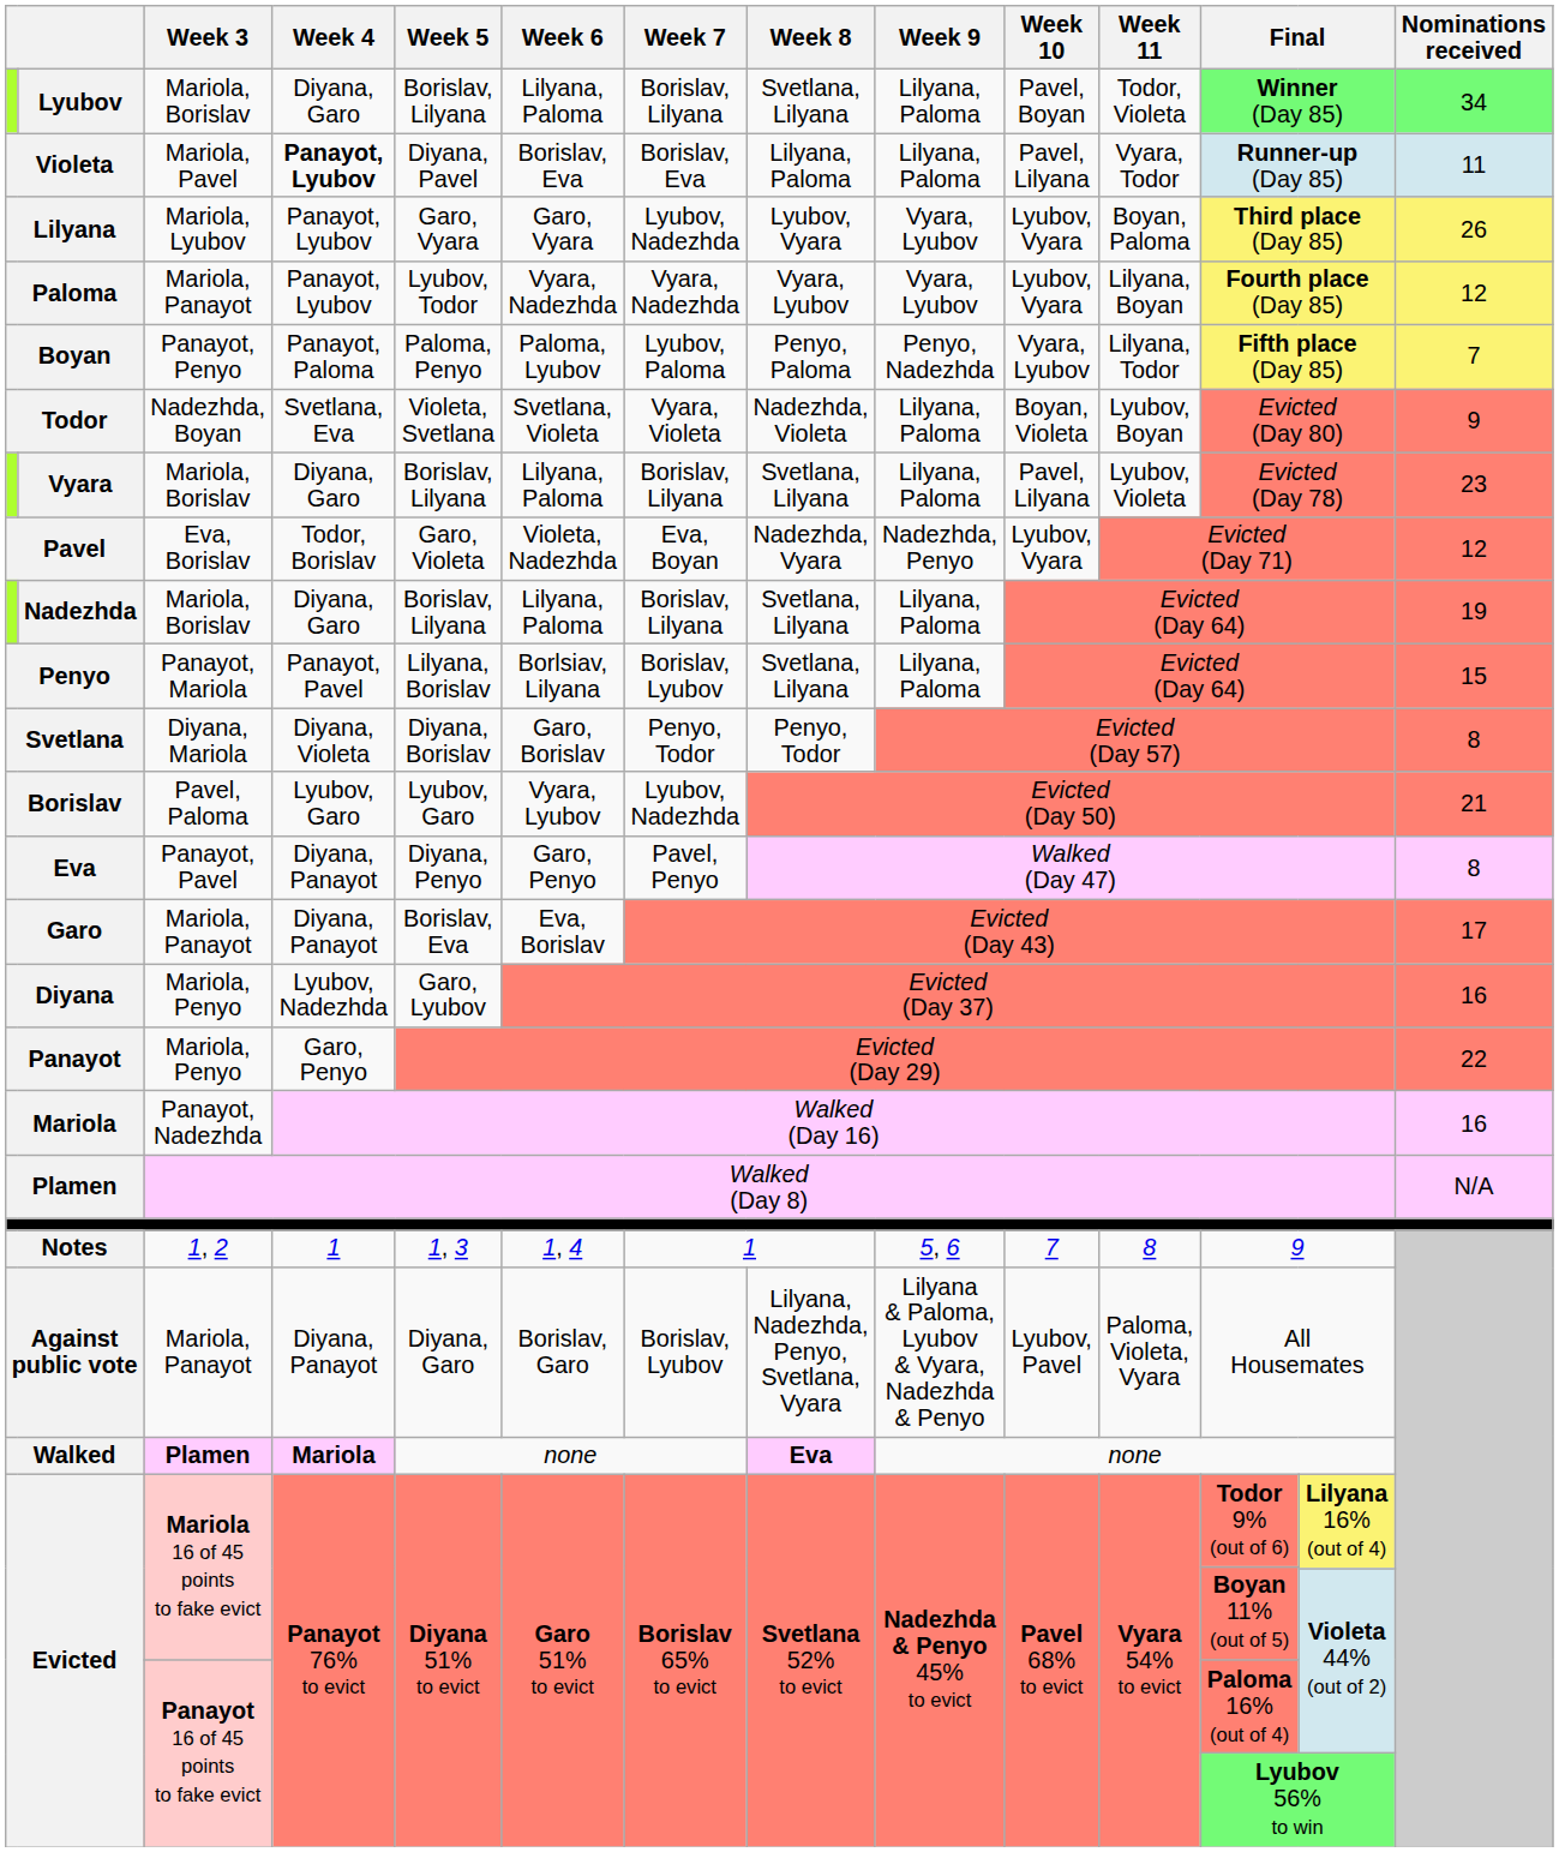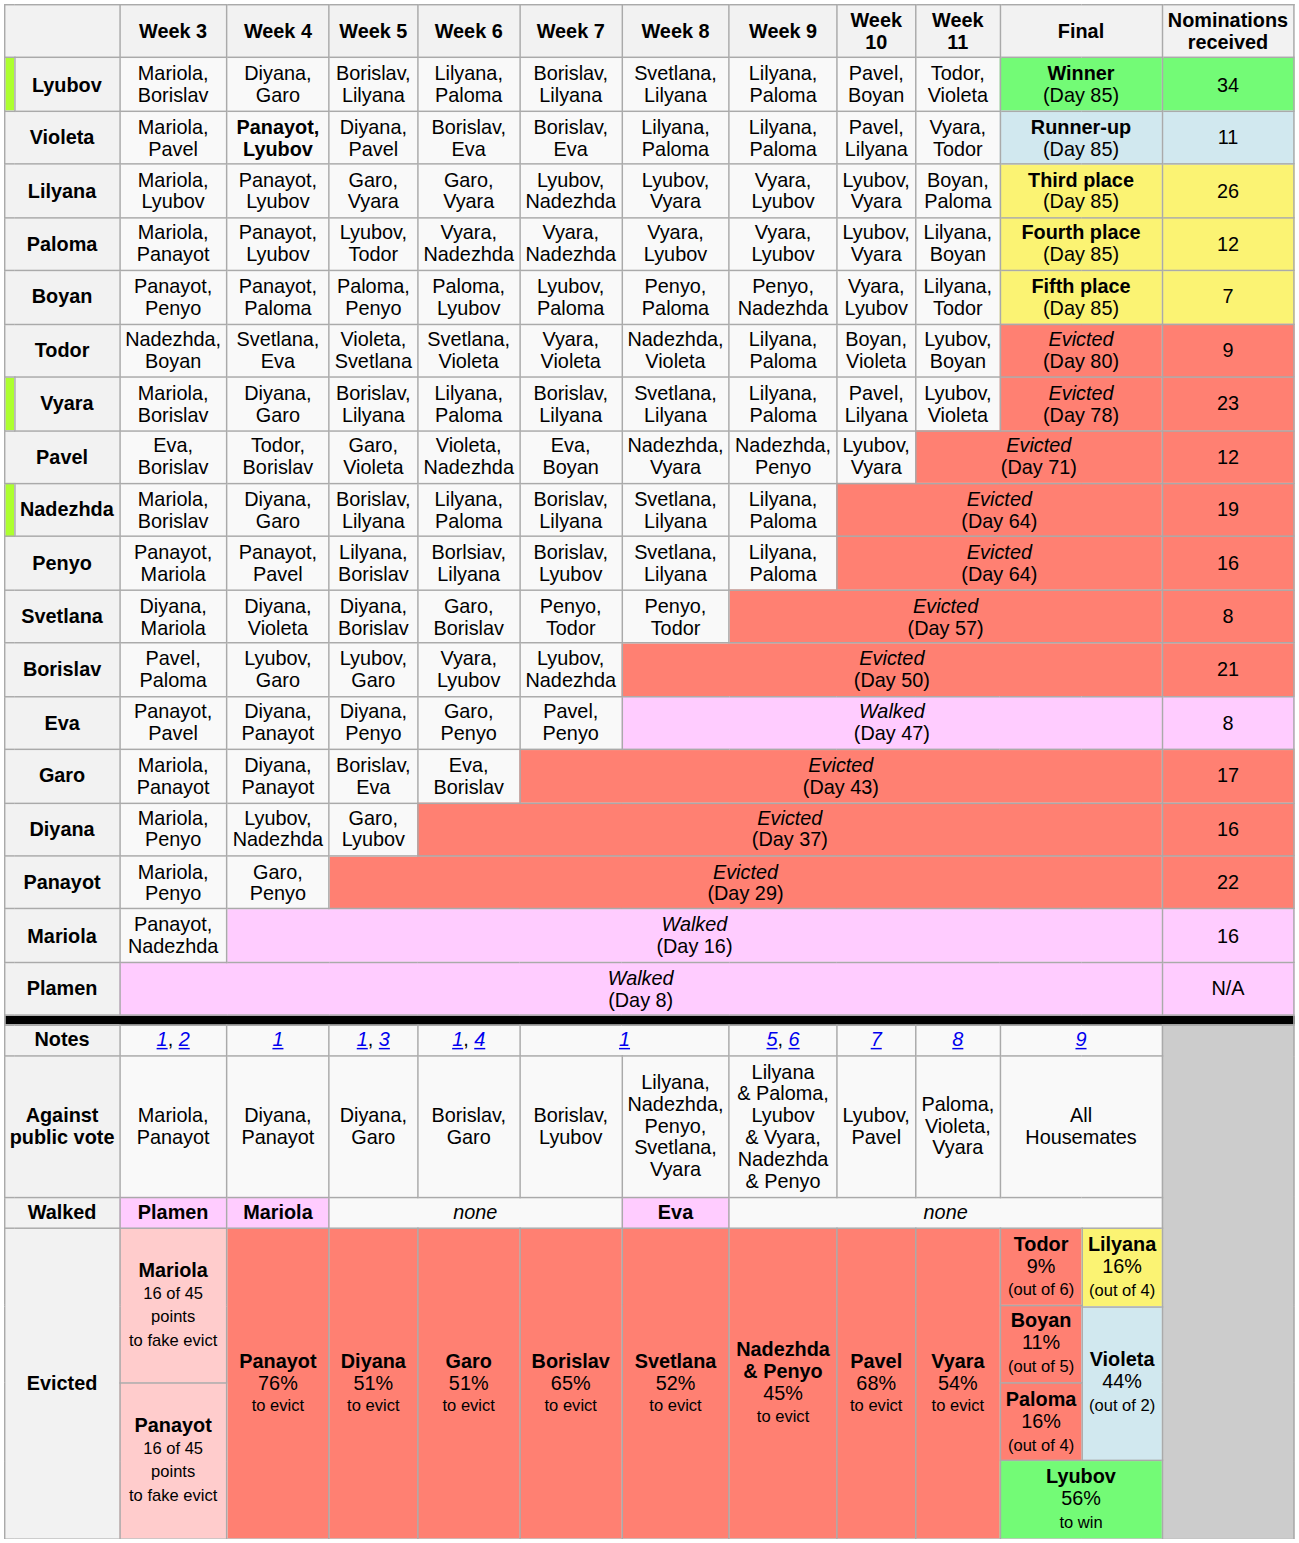Penyo | Nominations received: 15 -> 16
